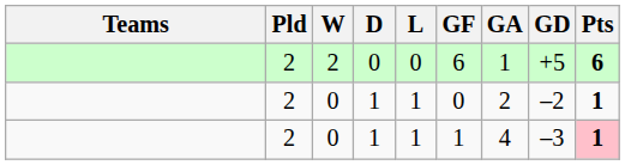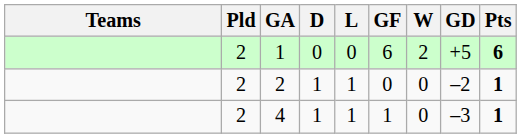columns swapped: W <-> GA
row 4 | Pts: pink background -> no background
